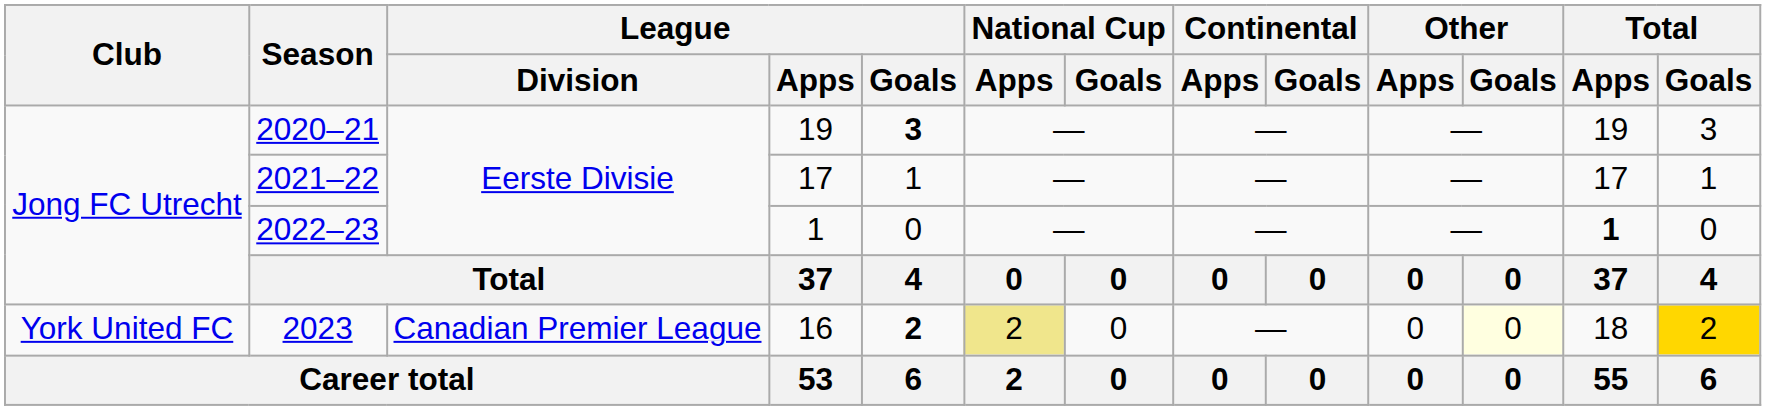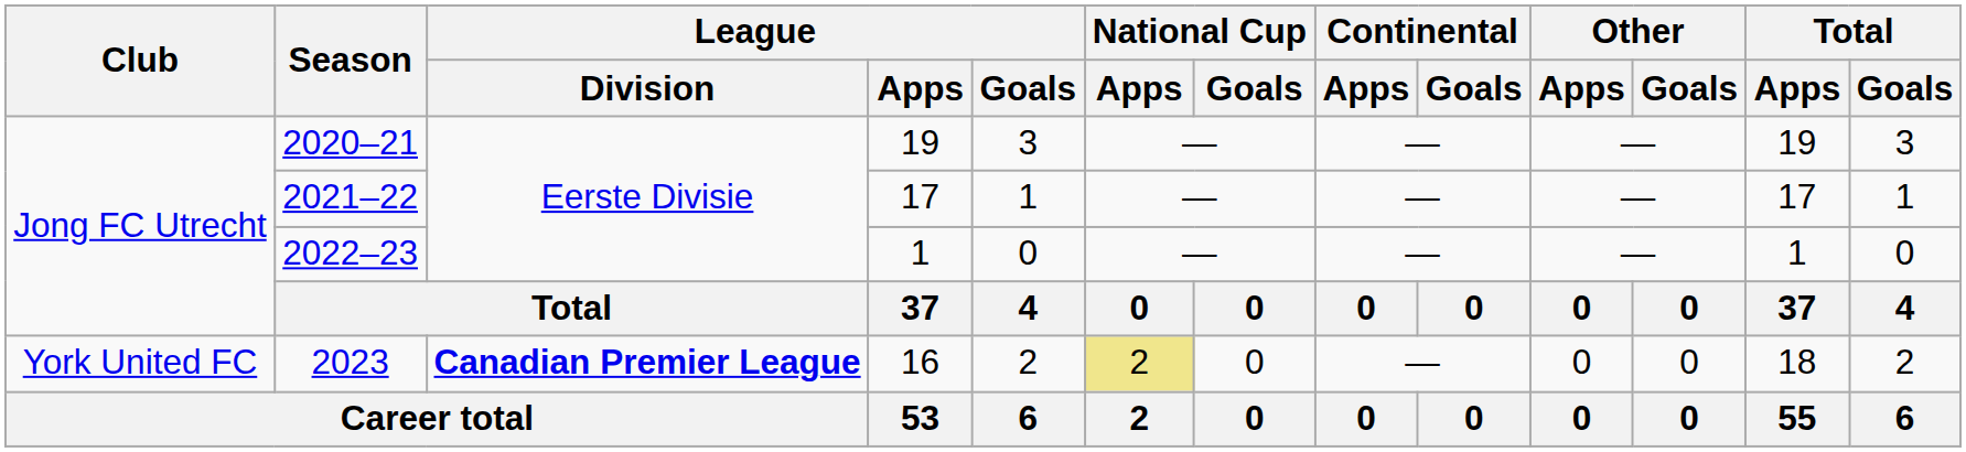2020–21 | League / Goals: bold -> normal
2022–23 | Total / Apps: bold -> normal
2023 | League / Division: normal -> bold
2023 | League / Goals: bold -> normal
2023 | Other / Goals: lightyellow background -> no background
2023 | Total / Goals: gold background -> no background
